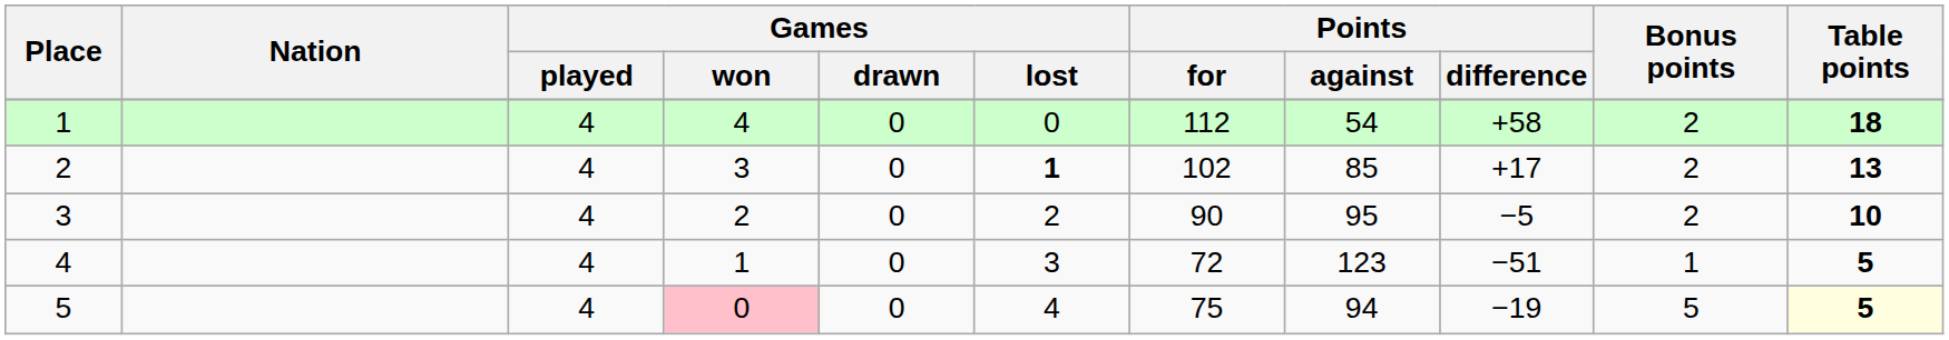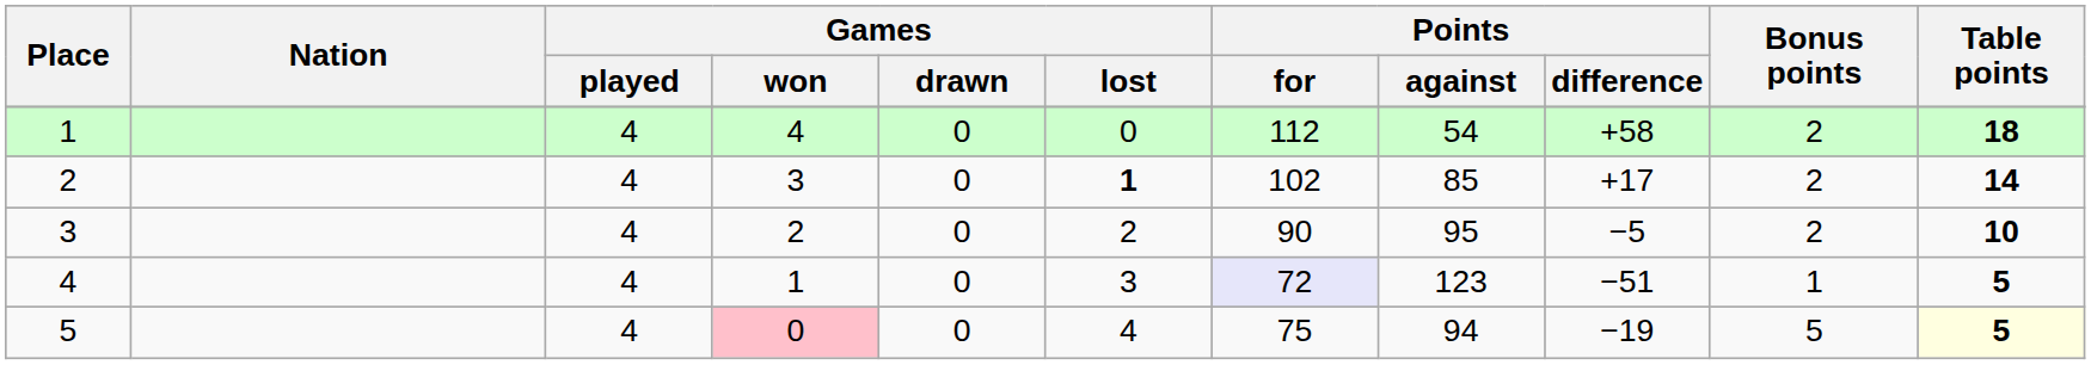row 4 | Table points: 13 -> 14
row 6 | Points / for: no background -> lavender background
